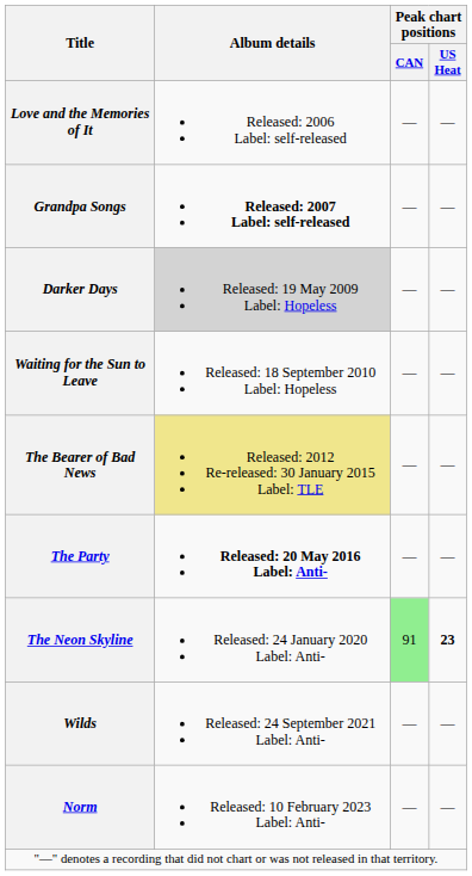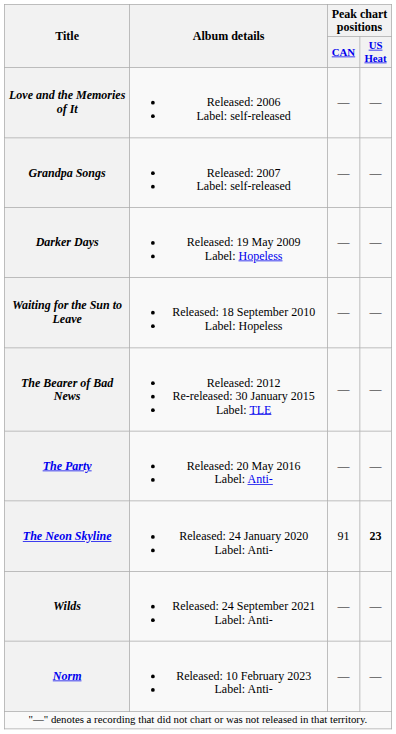Grandpa Songs | Album details: bold -> normal
Darker Days | Album details: lightgrey background -> no background
The Bearer of Bad News | Album details: khaki background -> no background
The Party | Album details: bold -> normal
The Neon Skyline | Peak chart positions / CAN: lightgreen background -> no background
